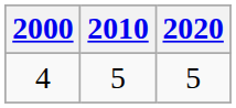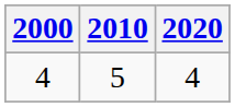row 2 | 2020: 5 -> 4
